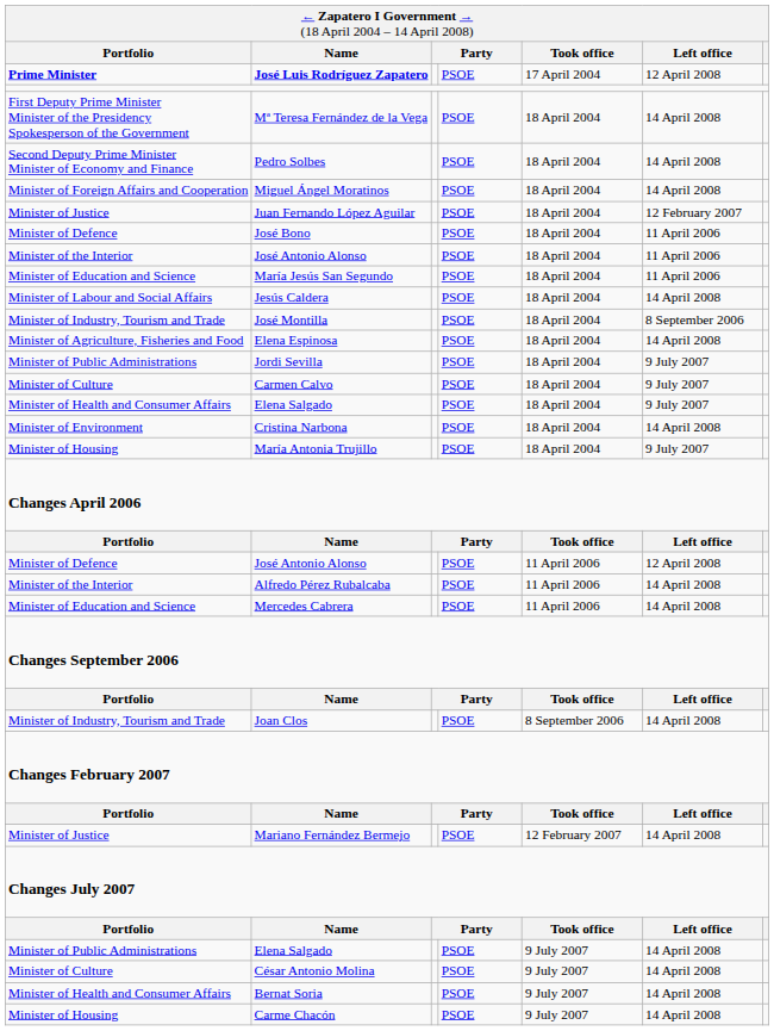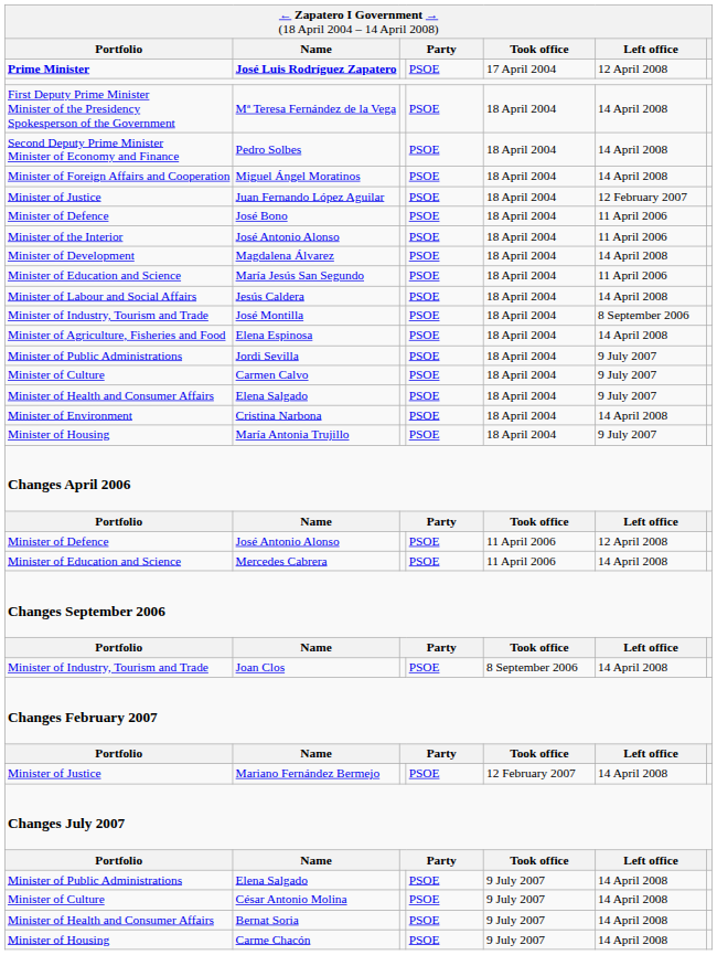+ row: Minister of Development | Magdalena Álvarez | PSOE | 18 April 2004 | 14 April 2008
- row: Minister of the Interior | Alfredo Pérez Rubalcaba | PSOE | 11 April 2006 | 14 April 2008
